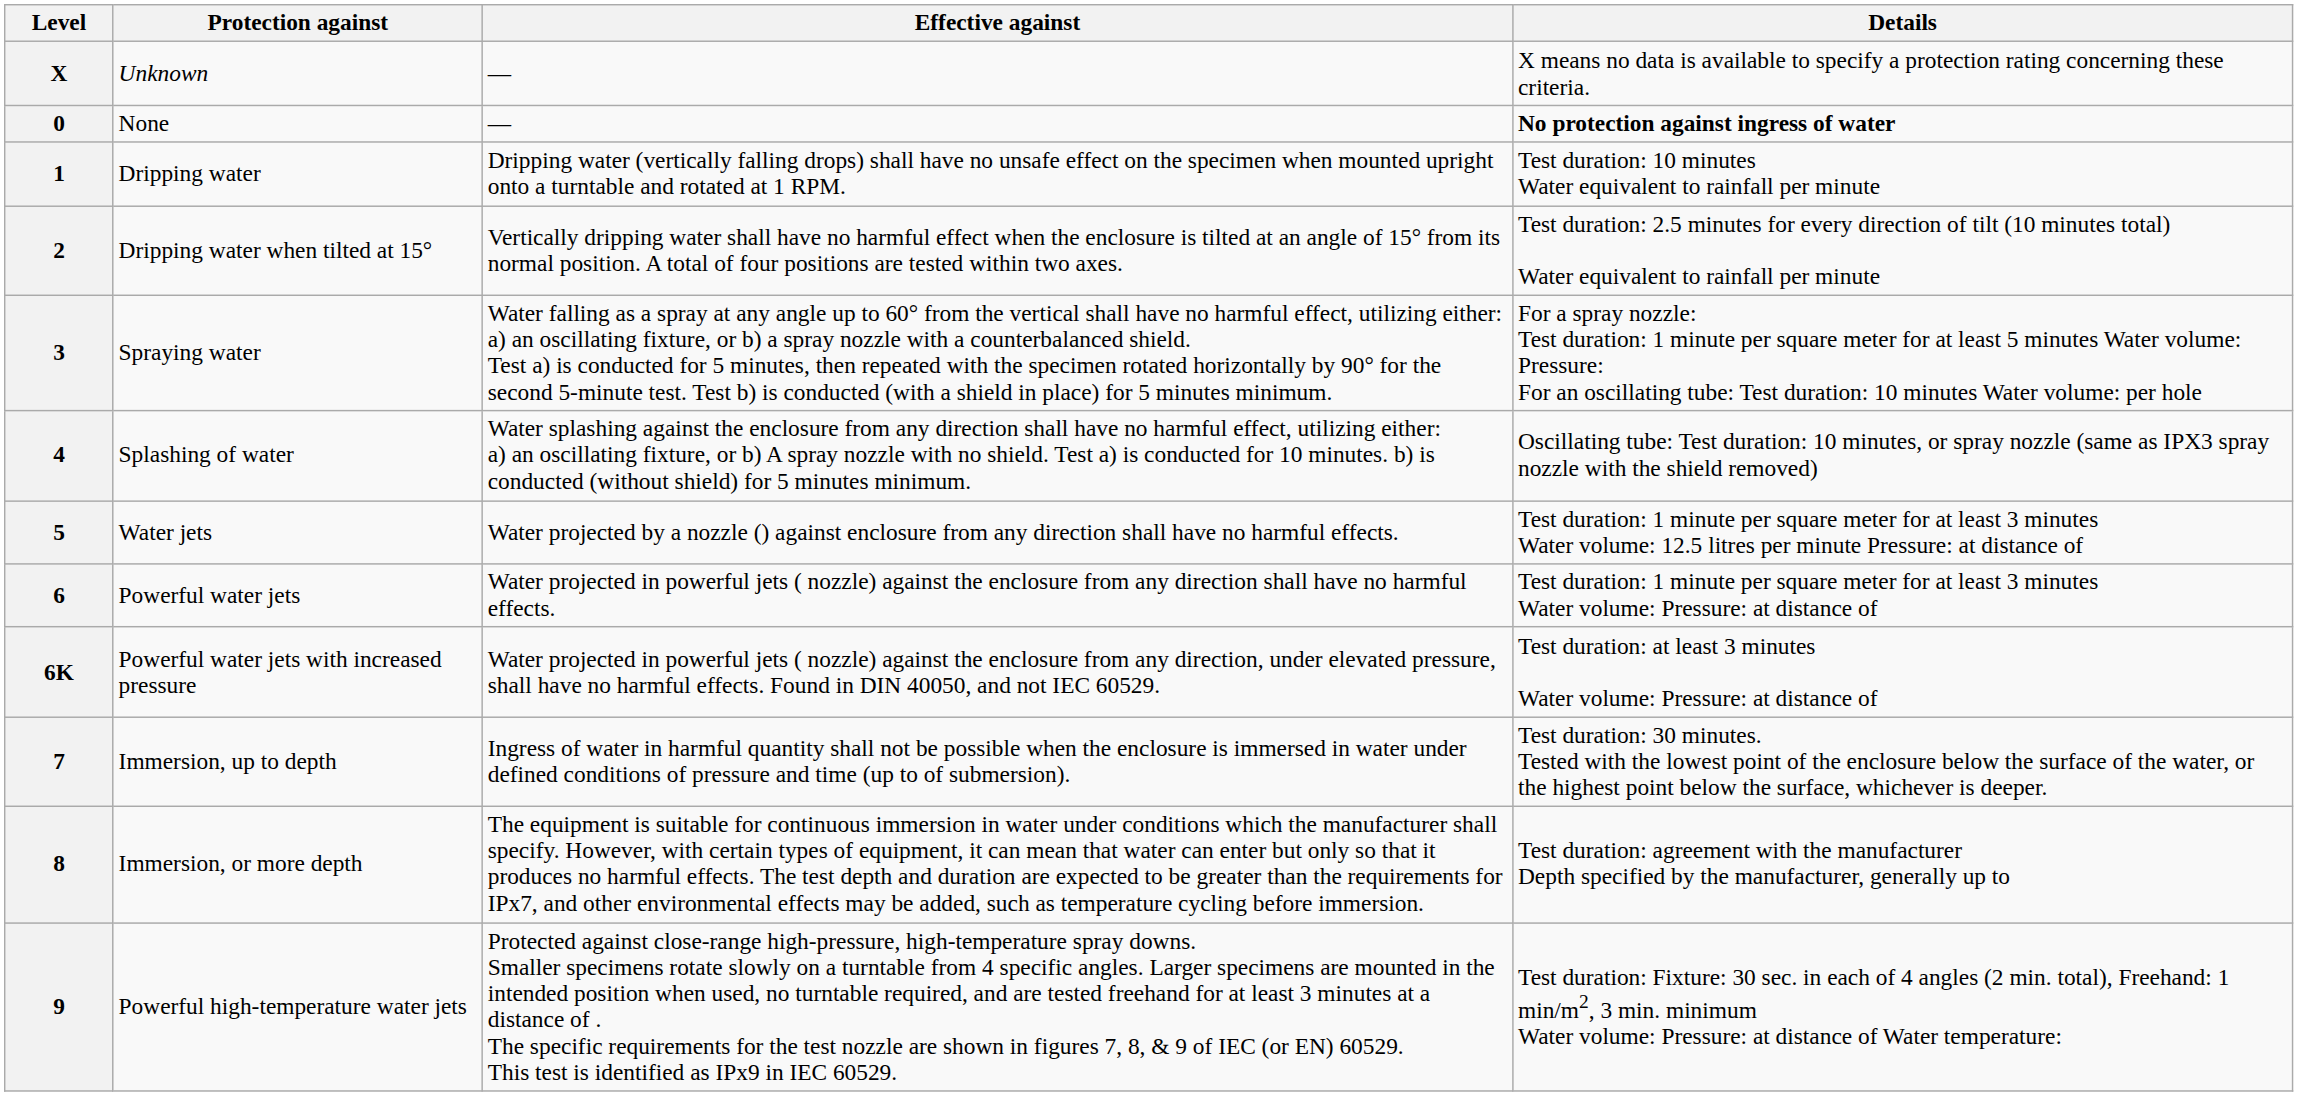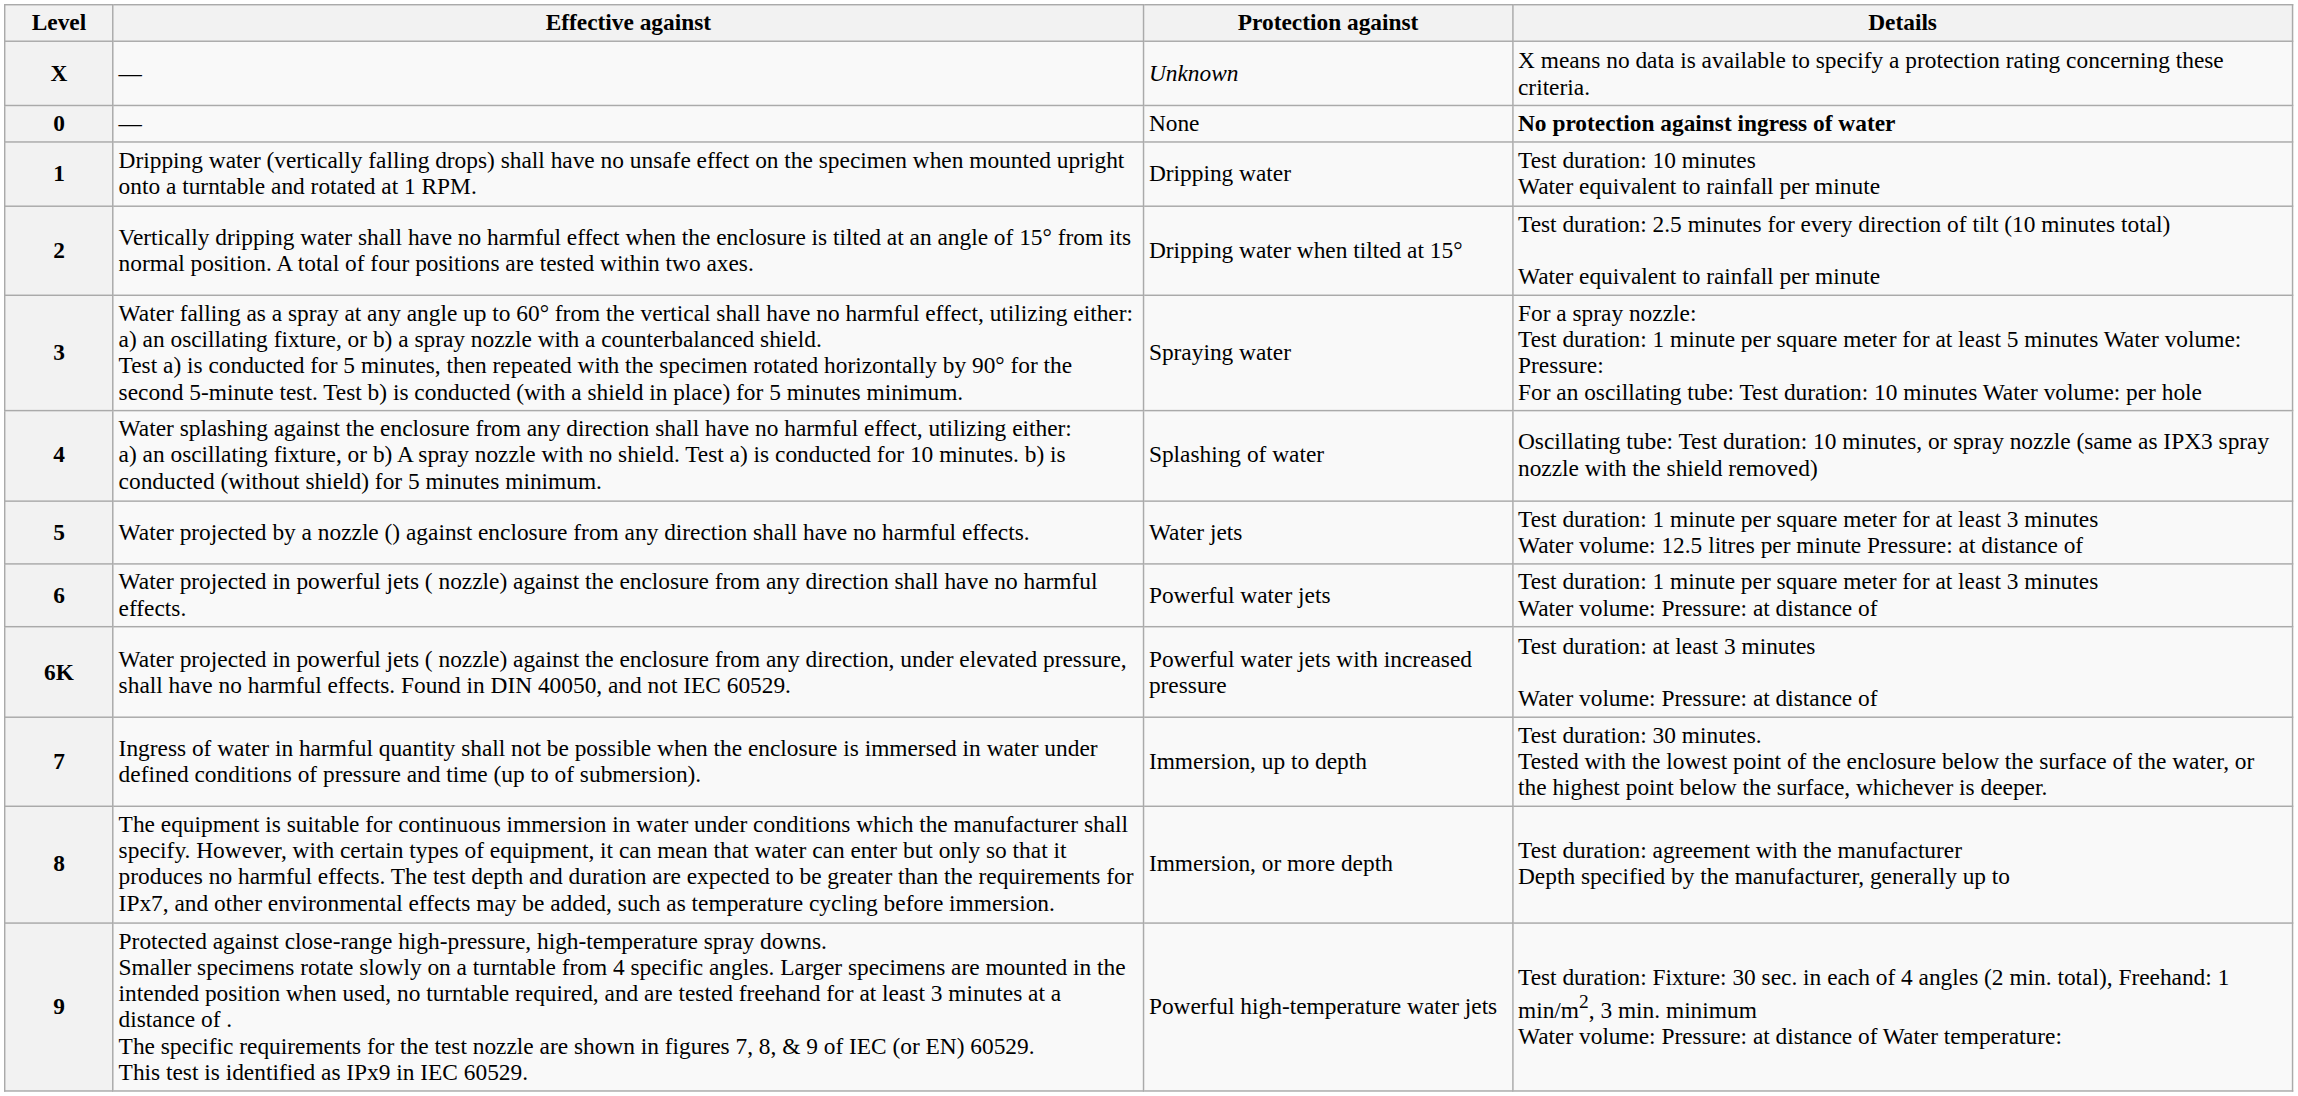columns swapped: Protection against <-> Effective against
